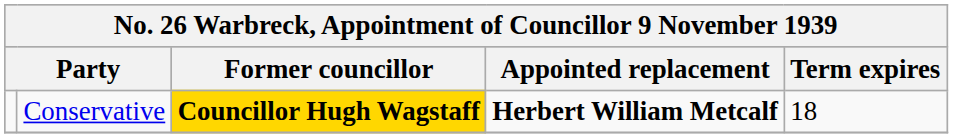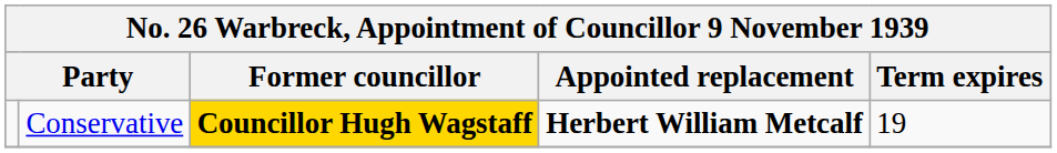Conservative | Term expires: 18 -> 19
